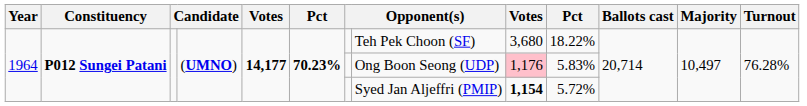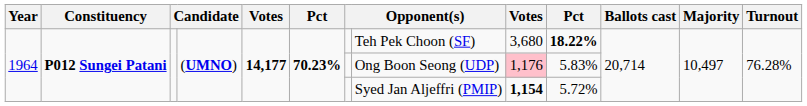row 2 | column 10: normal -> bold
